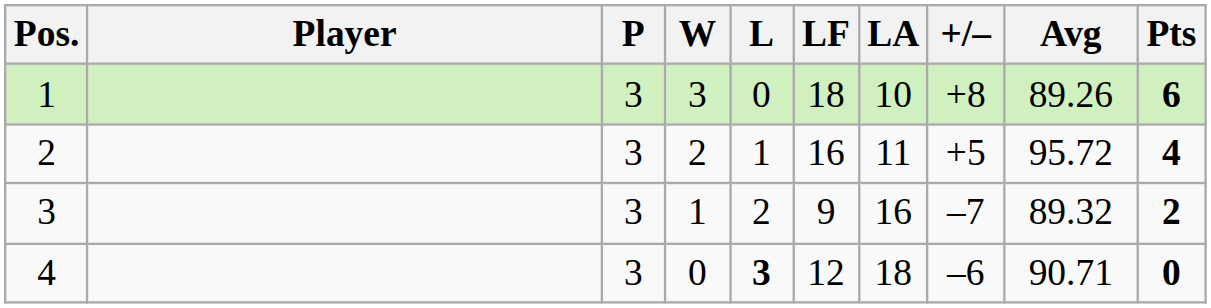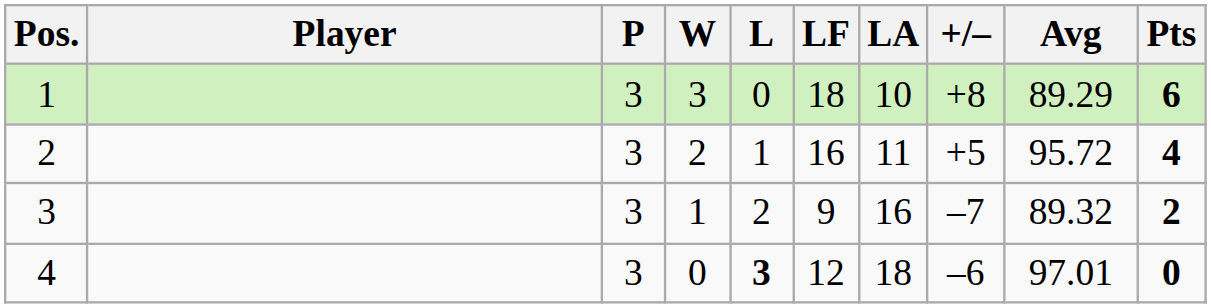row 2 | Avg: 89.26 -> 89.29
row 5 | Avg: 90.71 -> 97.01
